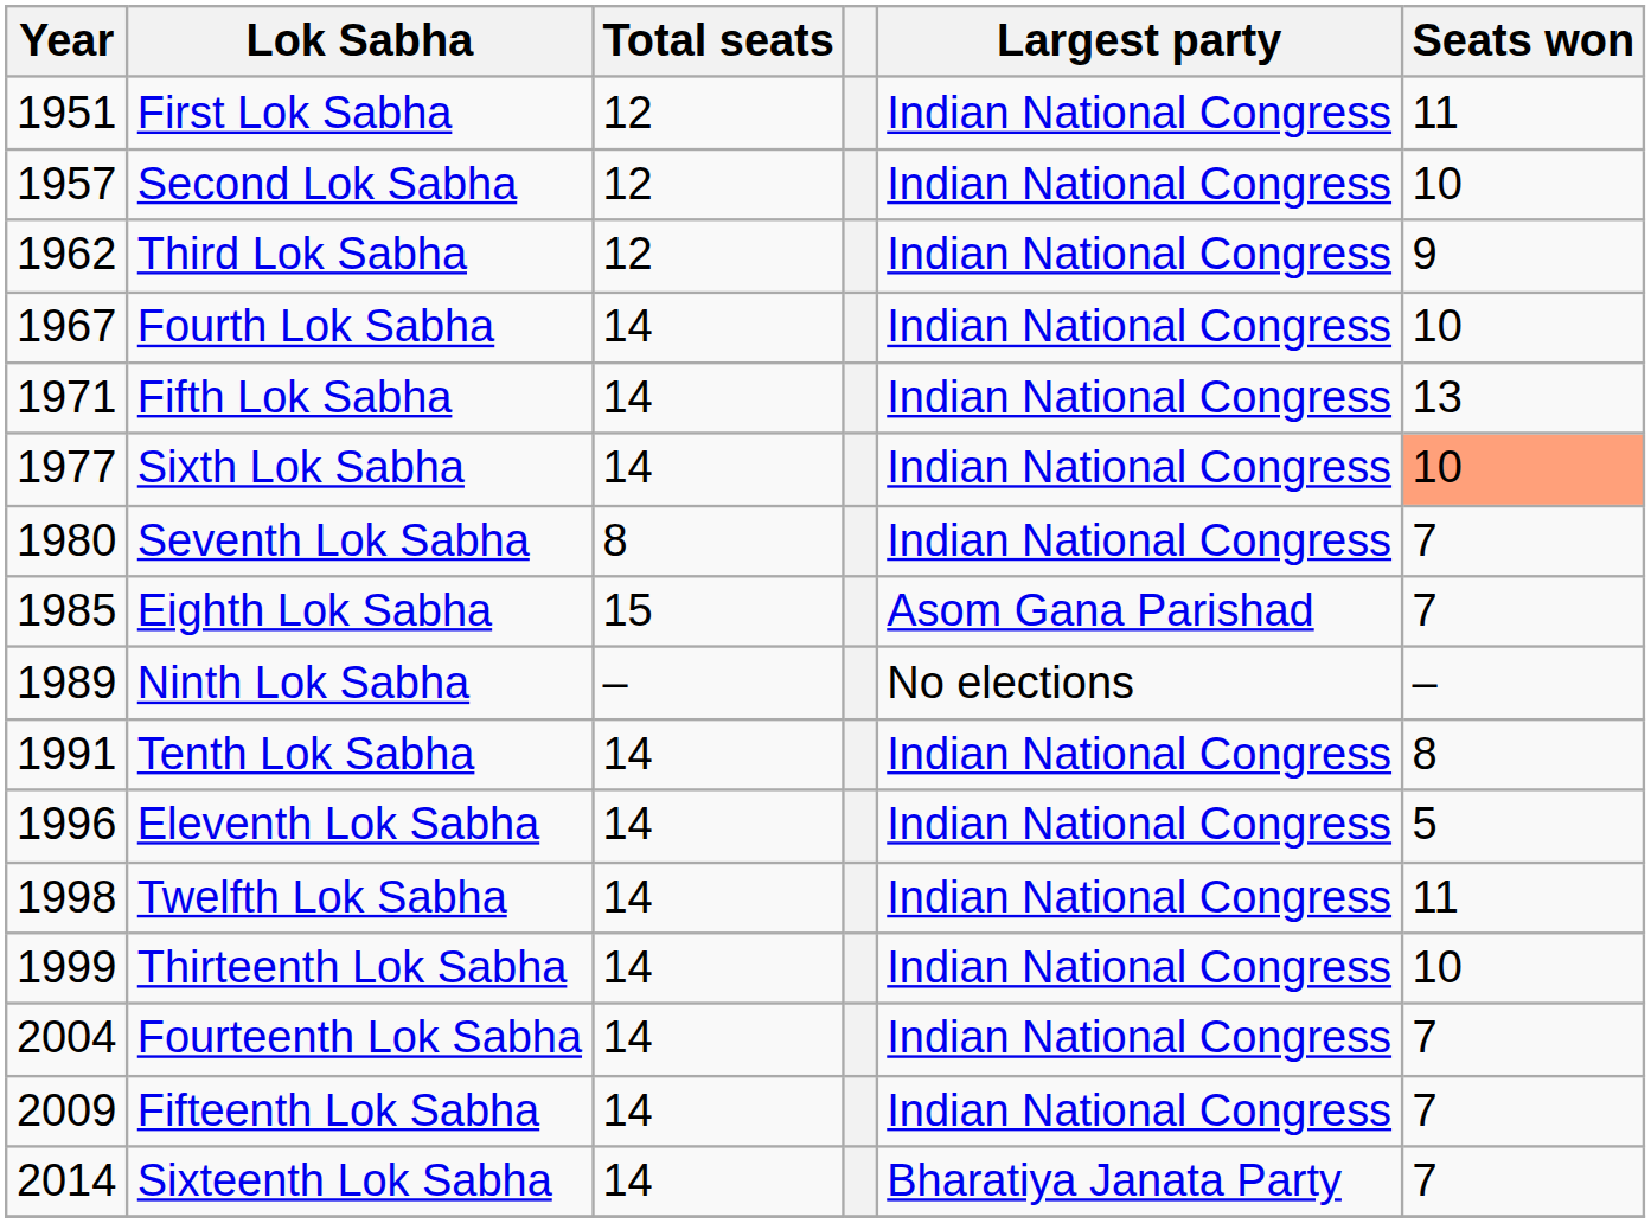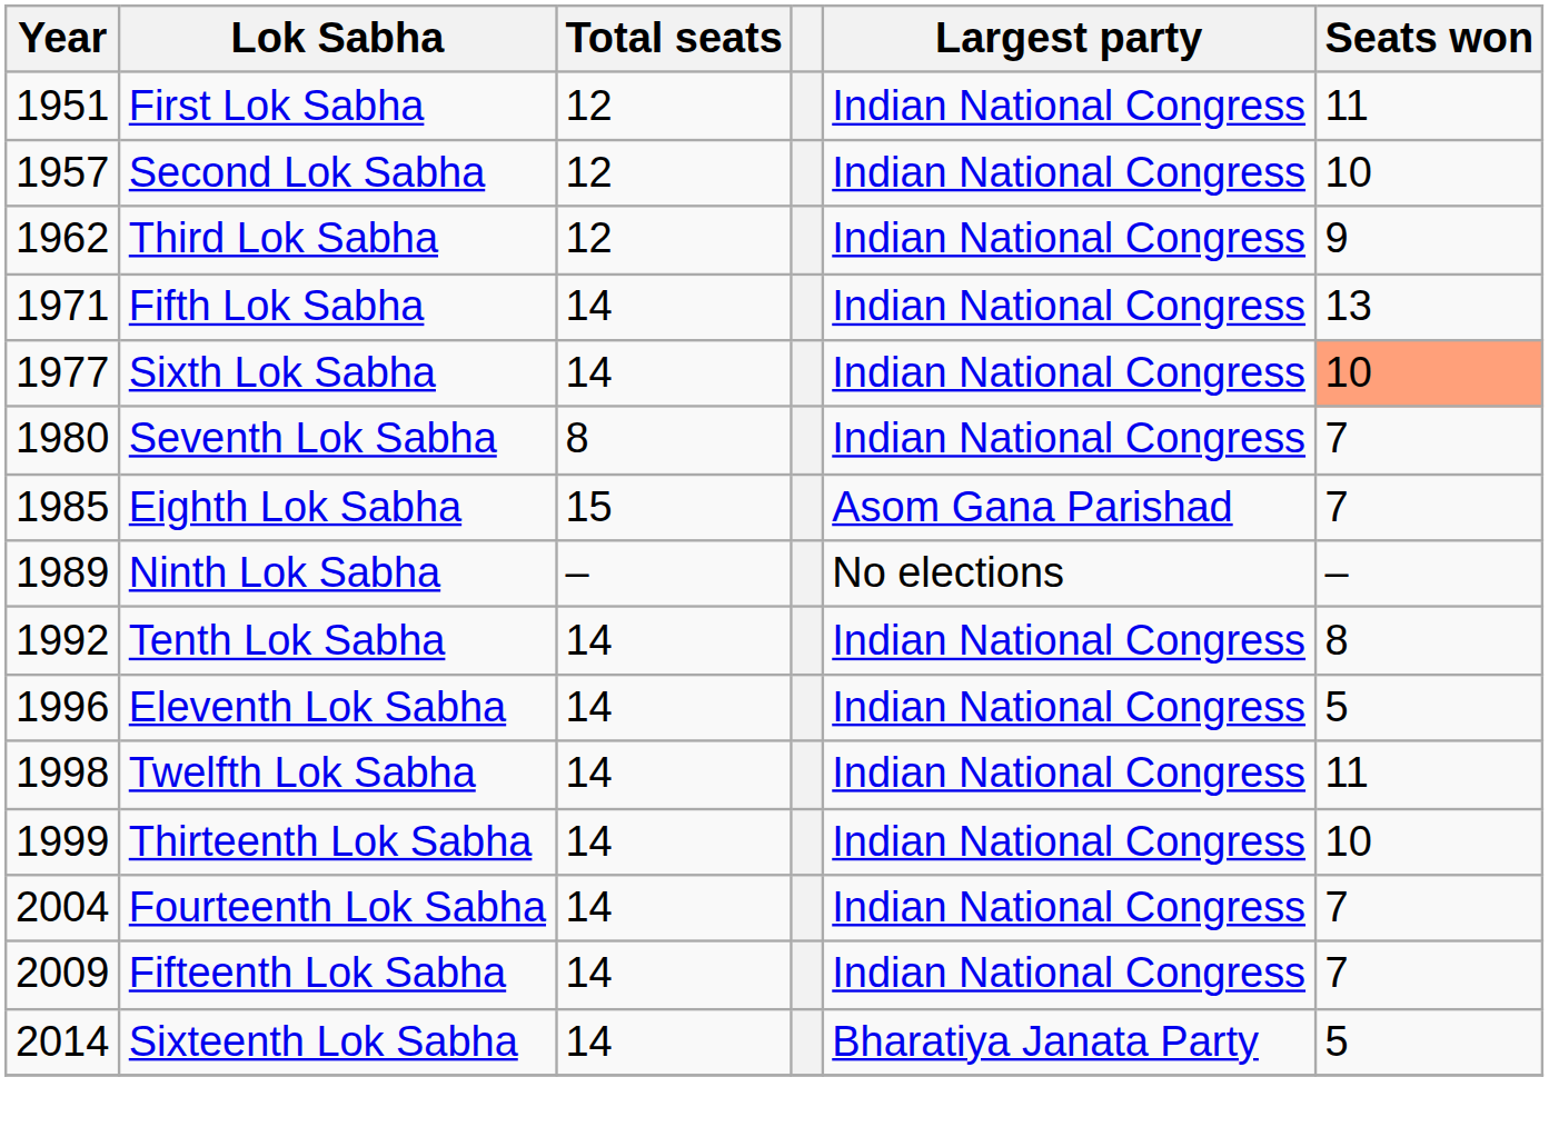- row: 1967 | Fourth Lok Sabha | 14 | Indian National Congress | 10
Tenth Lok Sabha | Year: 1991 -> 1992
Sixteenth Lok Sabha | Seats won: 7 -> 5
